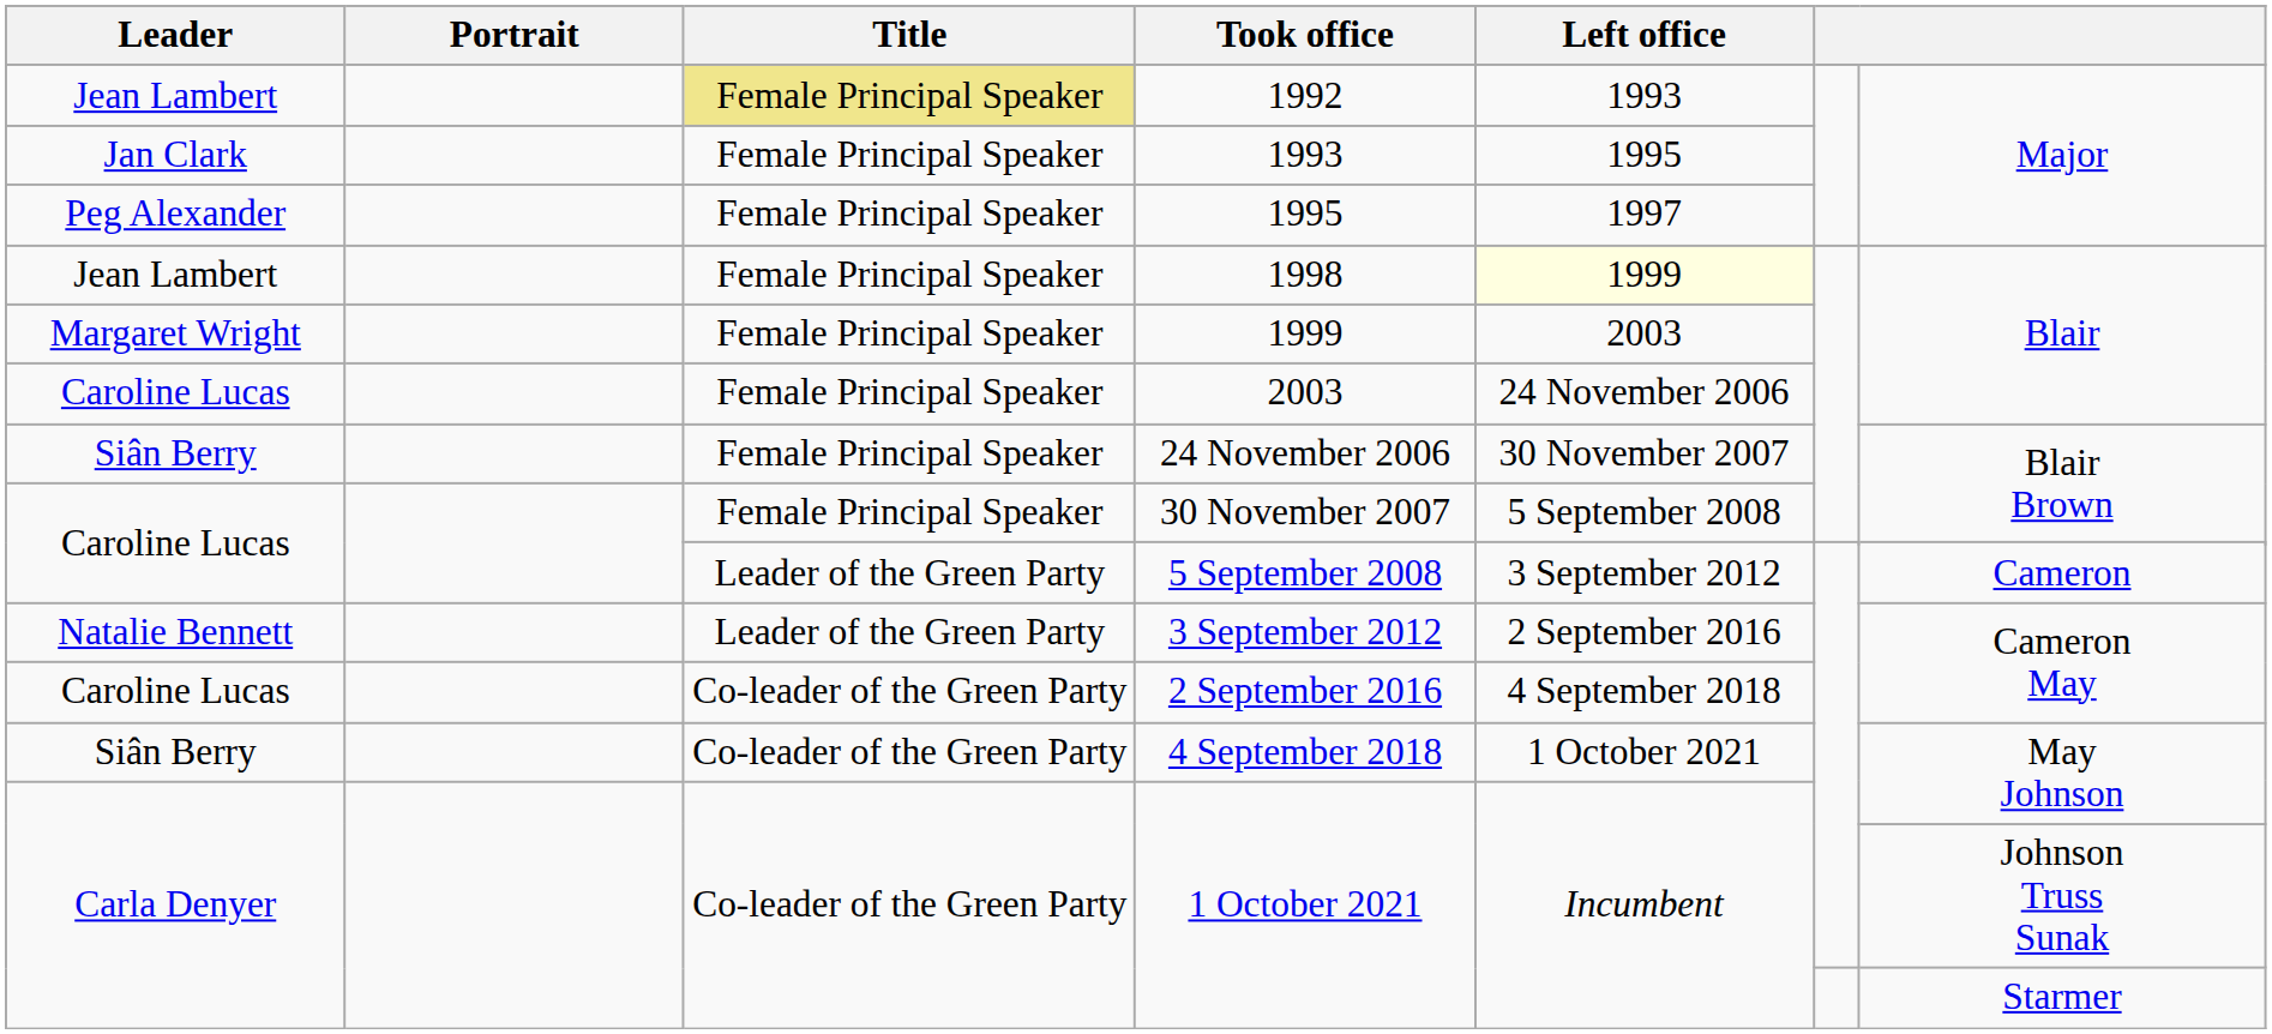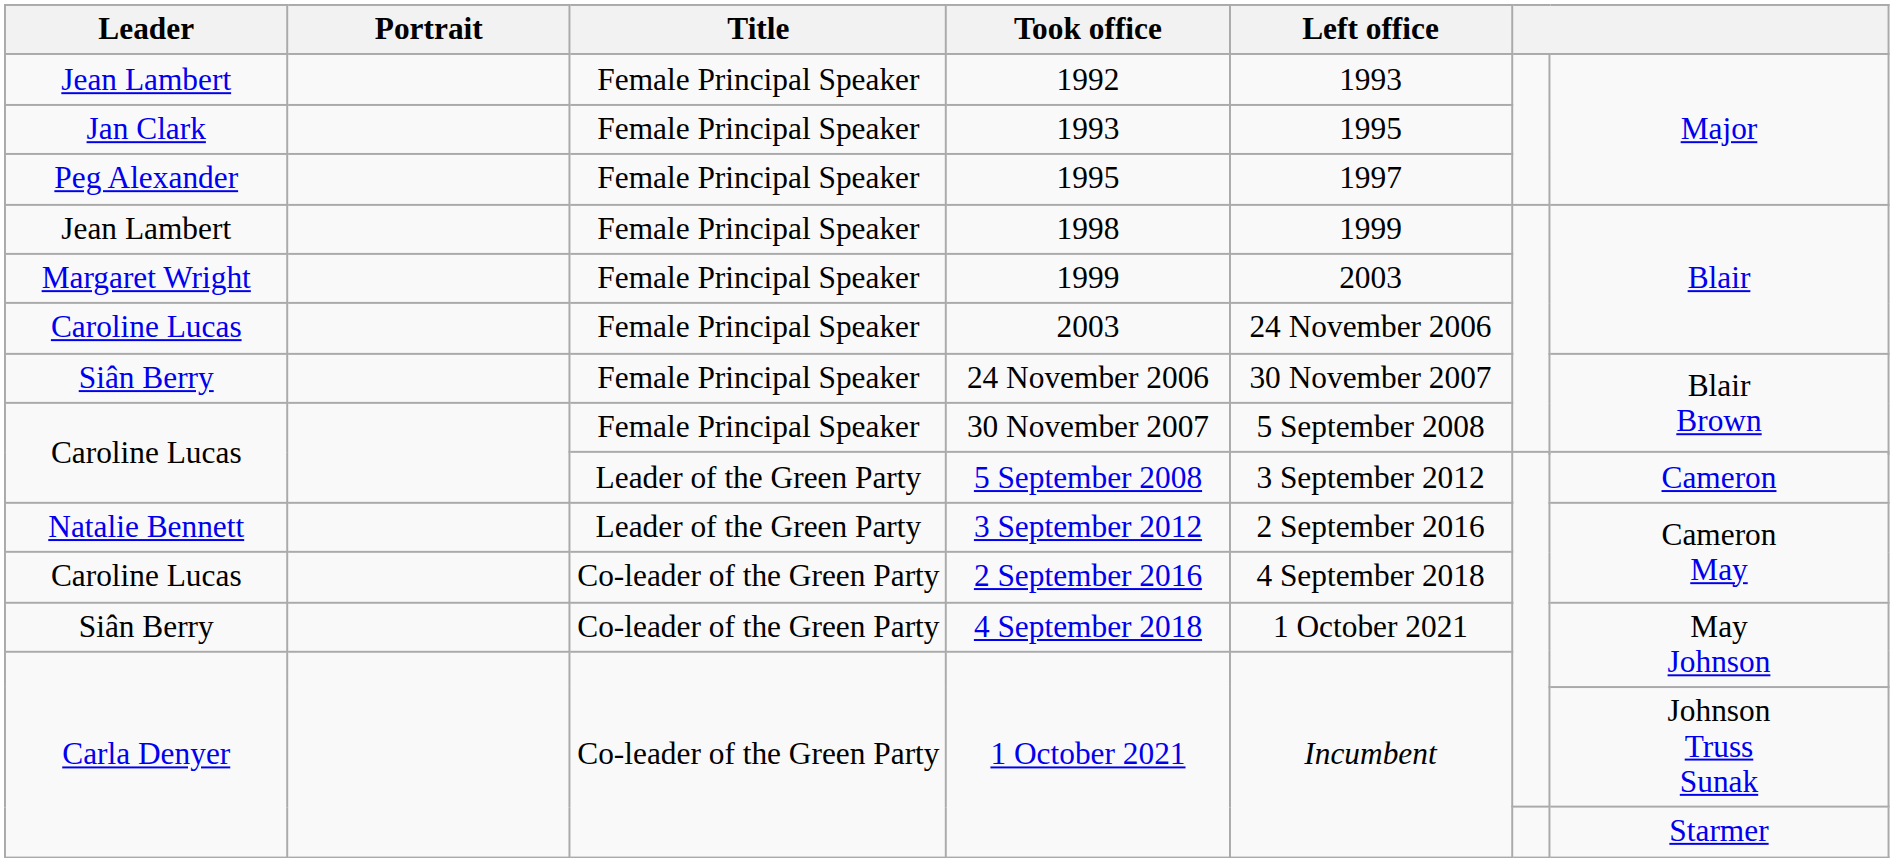1992 | Title: khaki background -> no background
1998 | Left office: lightyellow background -> no background
